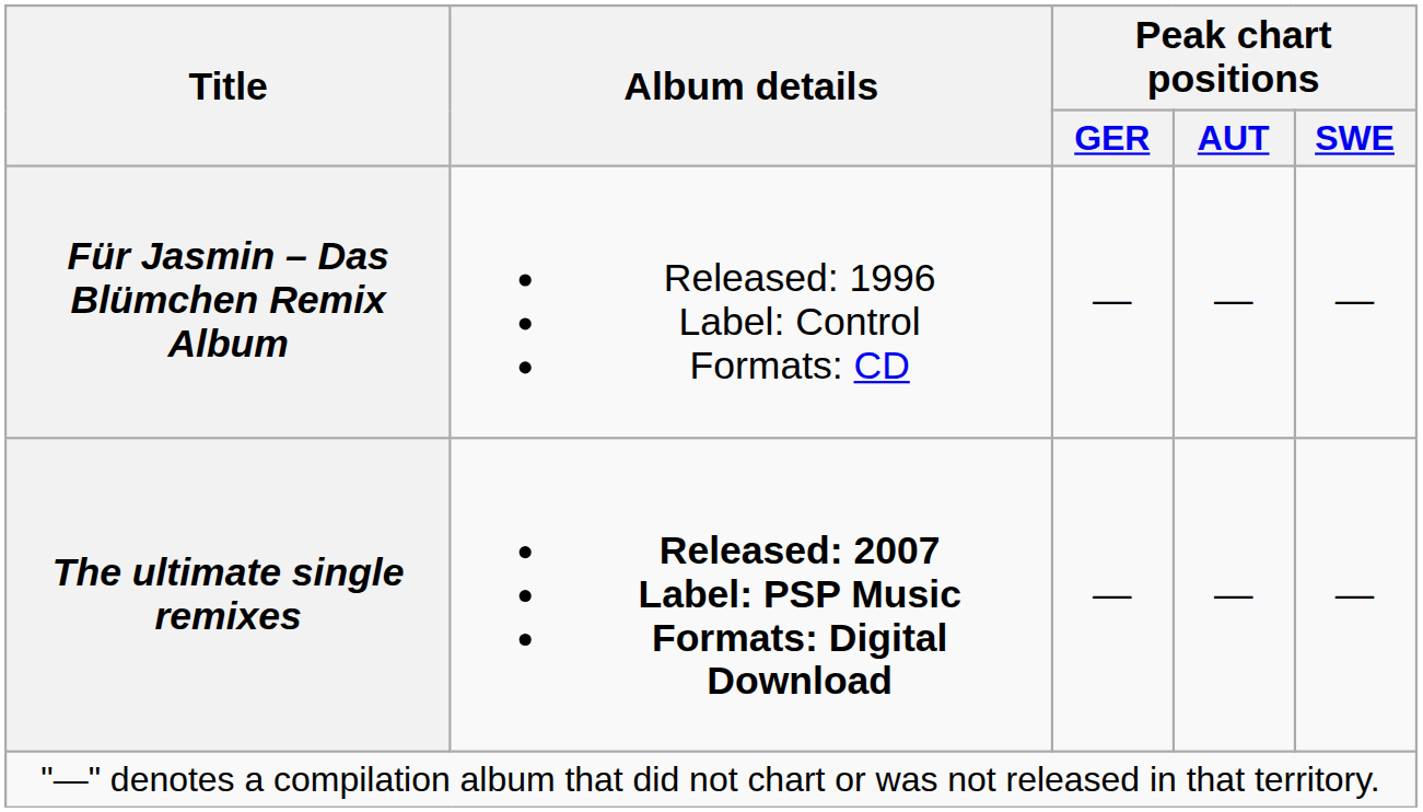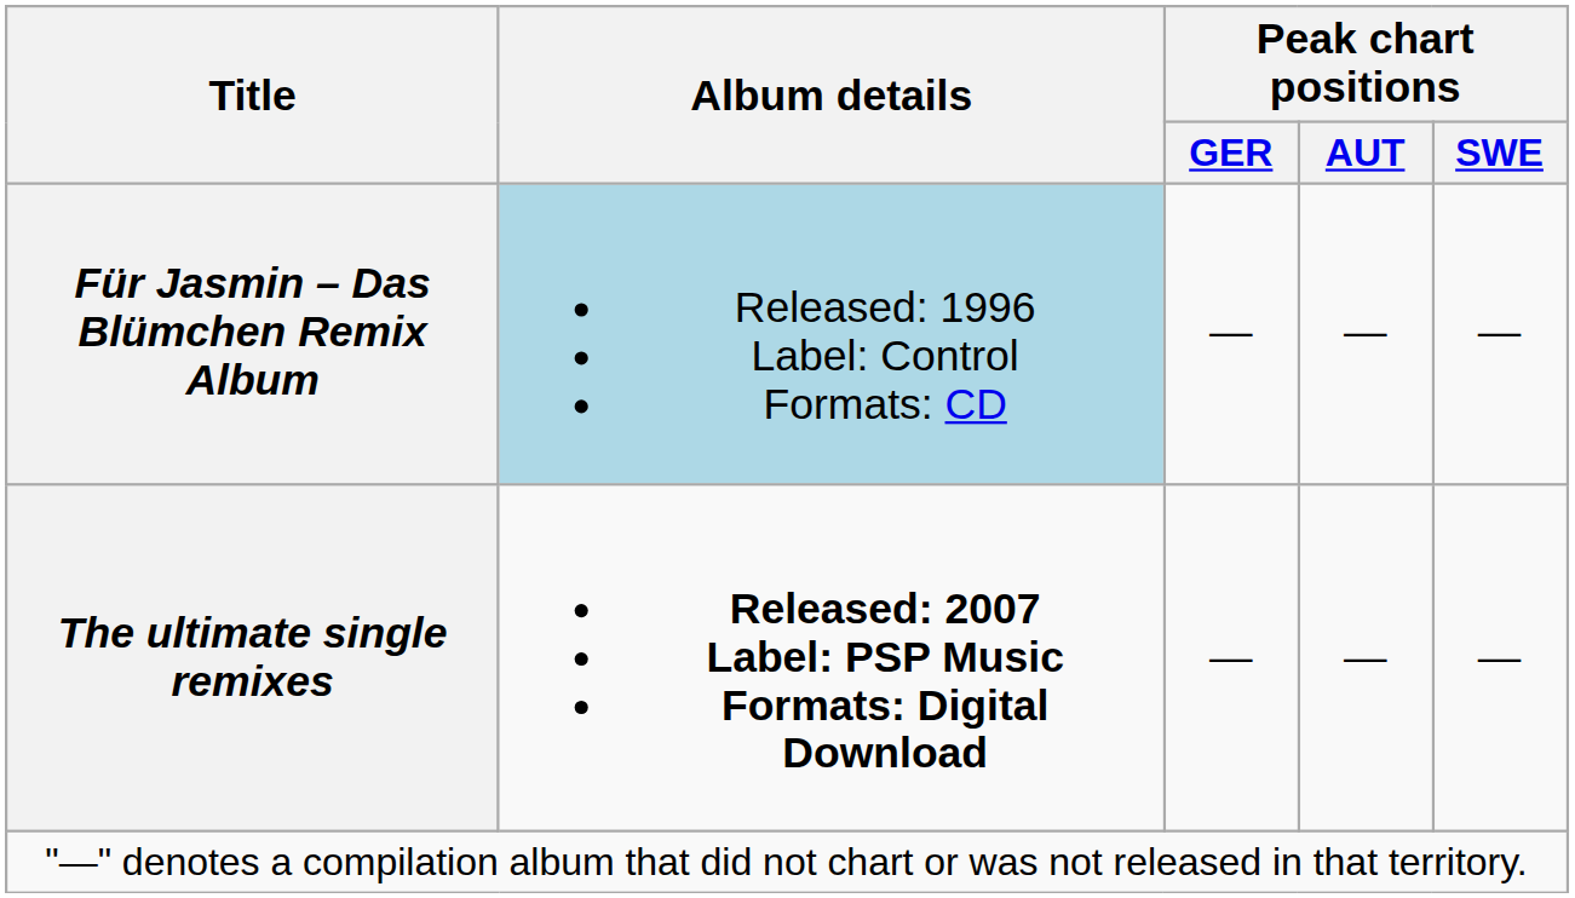Für Jasmin – Das Blümchen Remix Album | Album details: no background -> lightblue background
